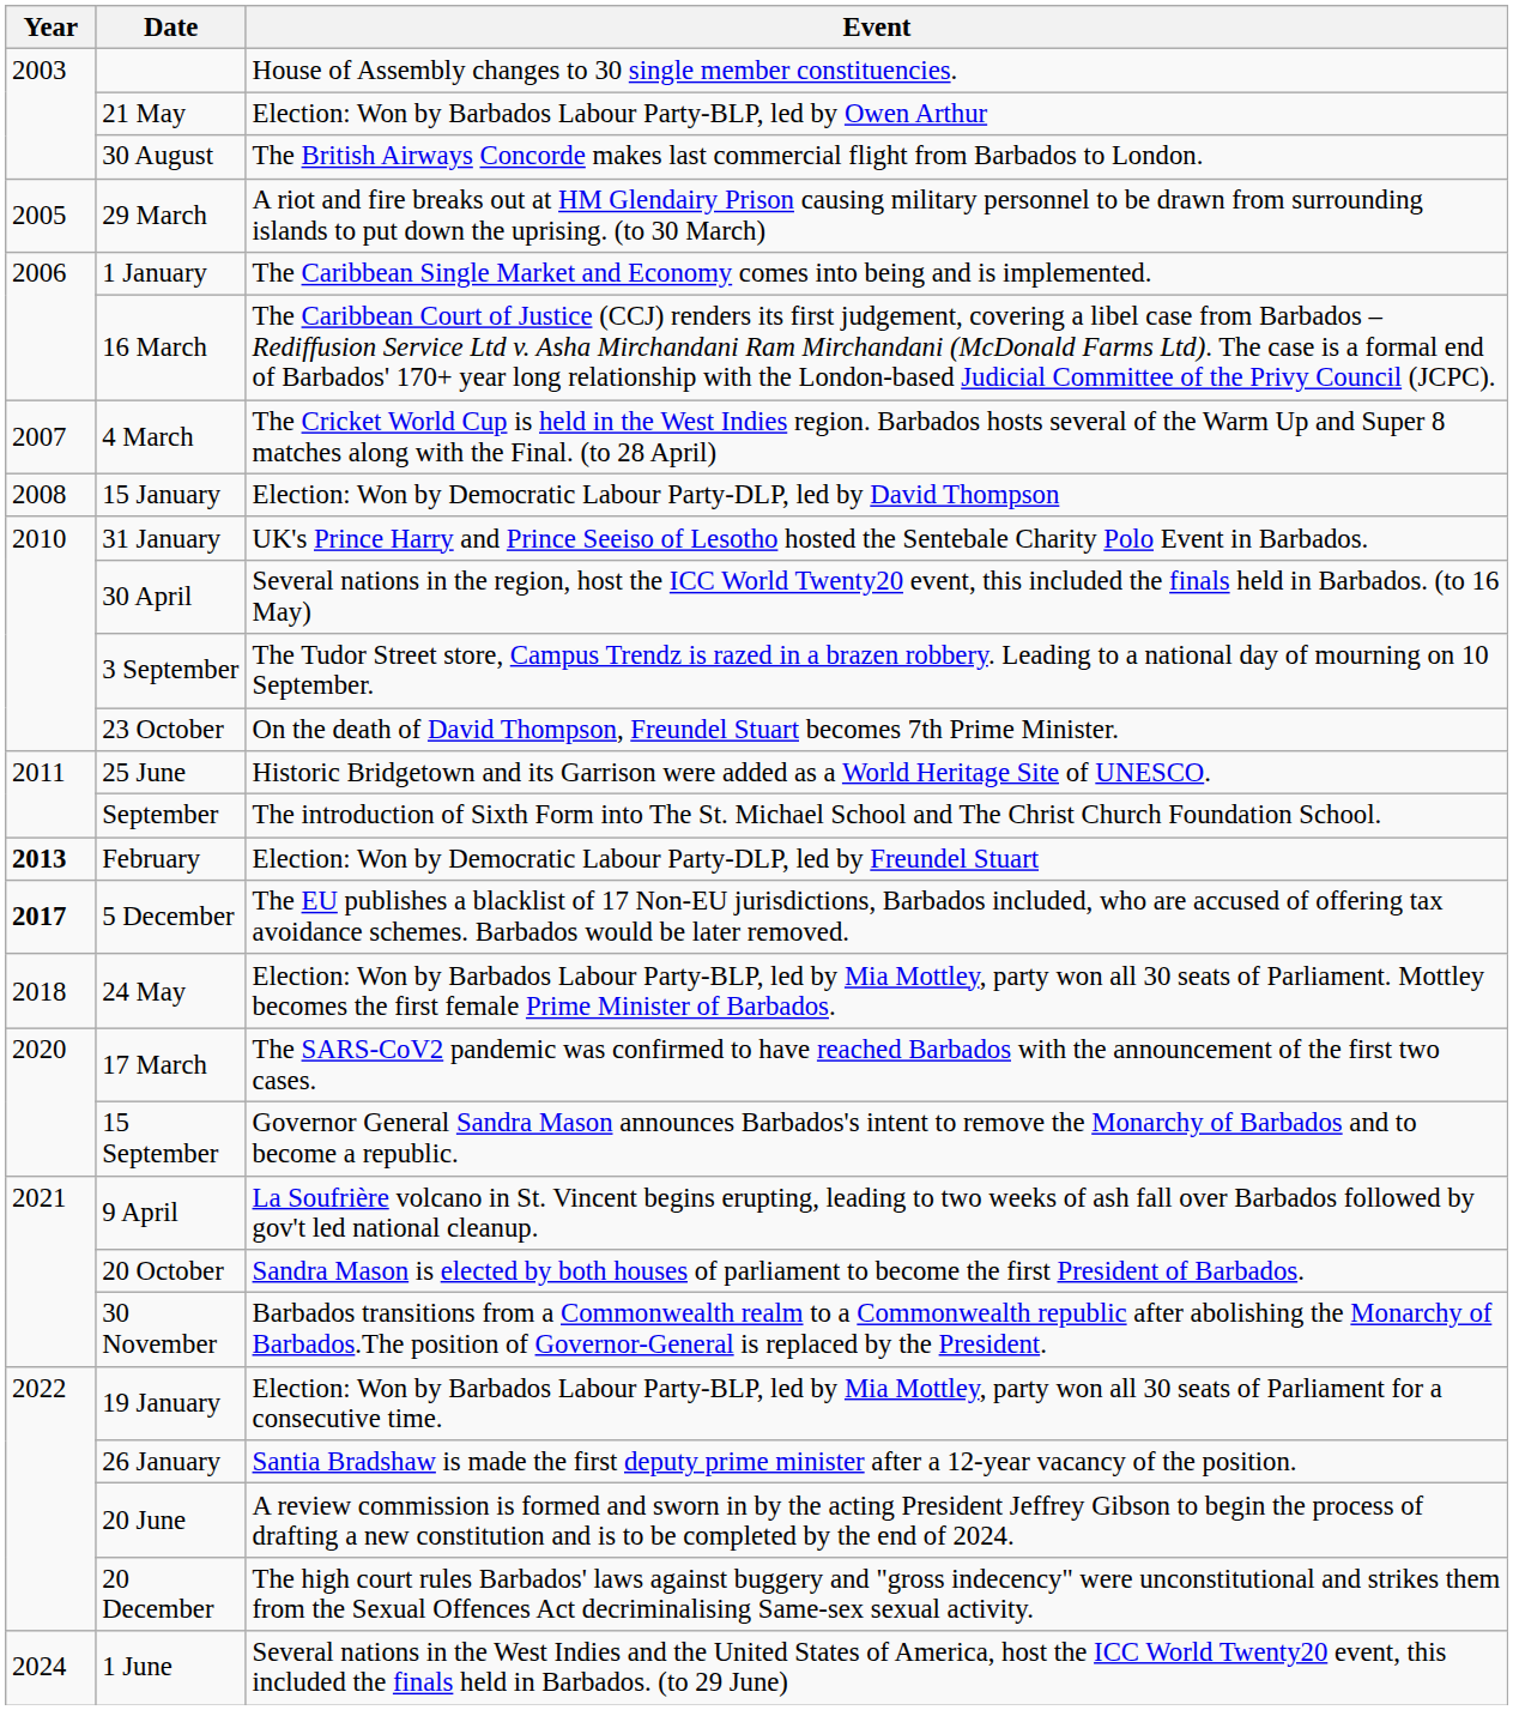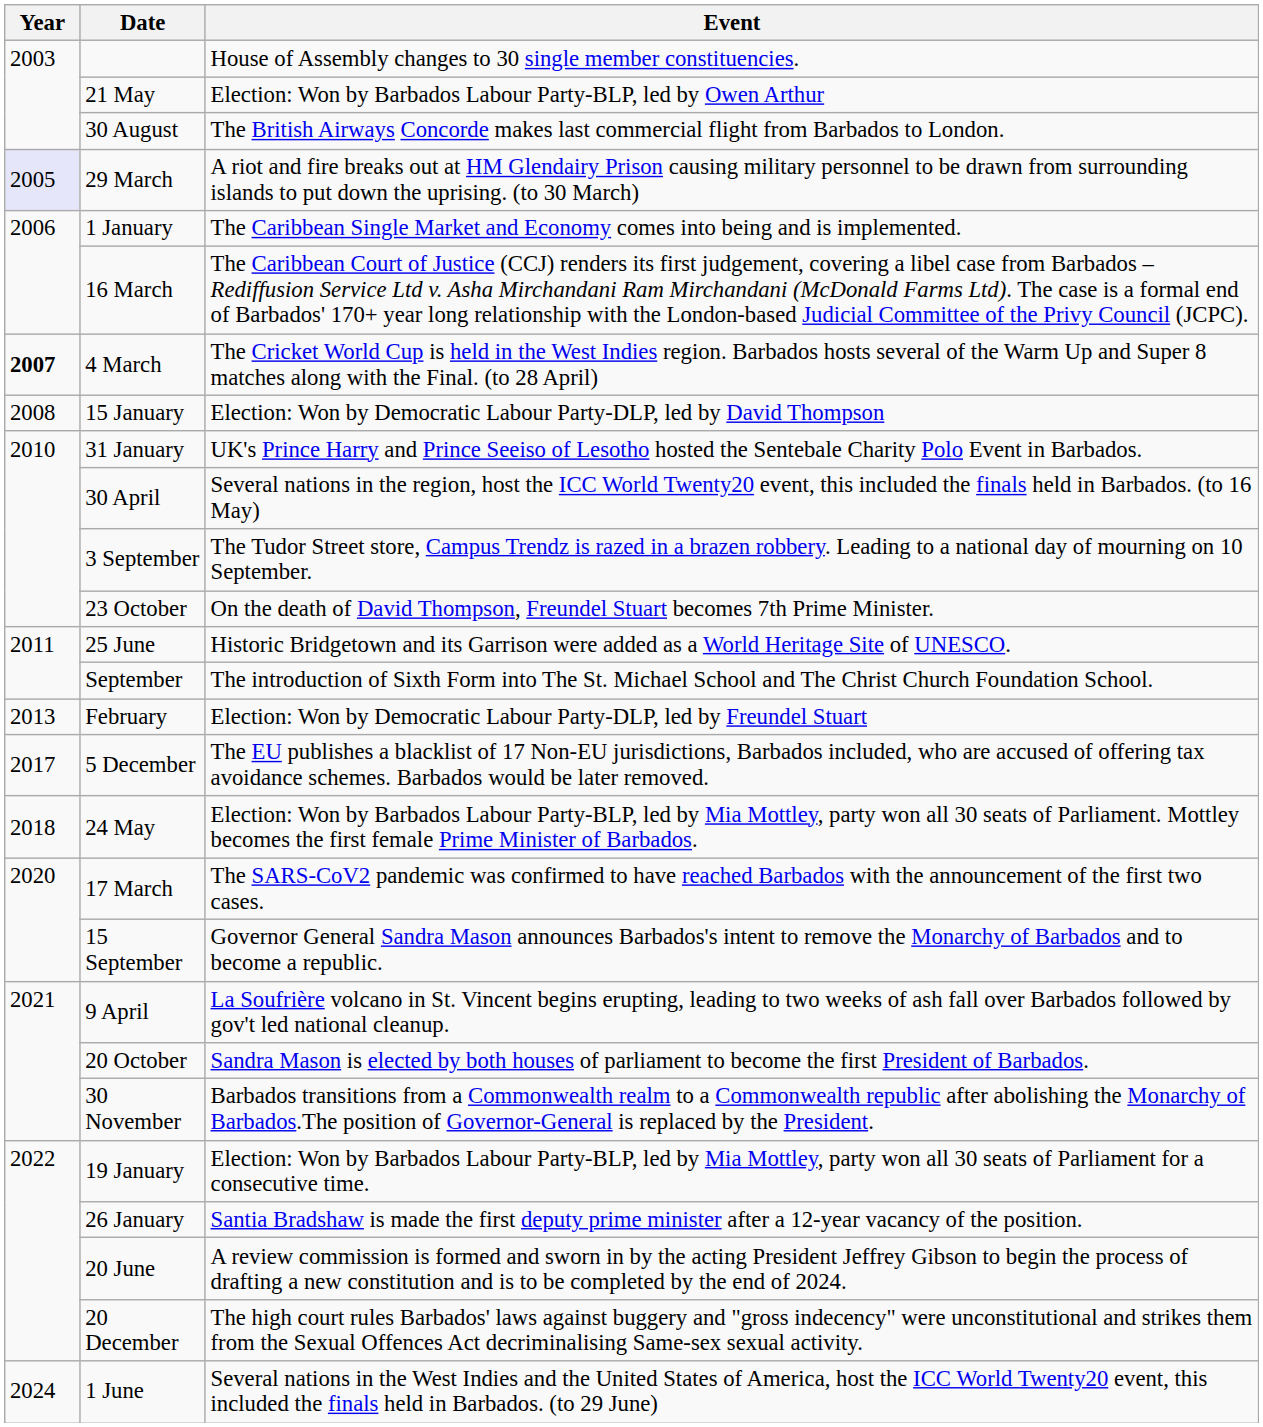29 March | Year: no background -> lavender background
4 March | Year: normal -> bold
February | Year: bold -> normal
5 December | Year: bold -> normal
